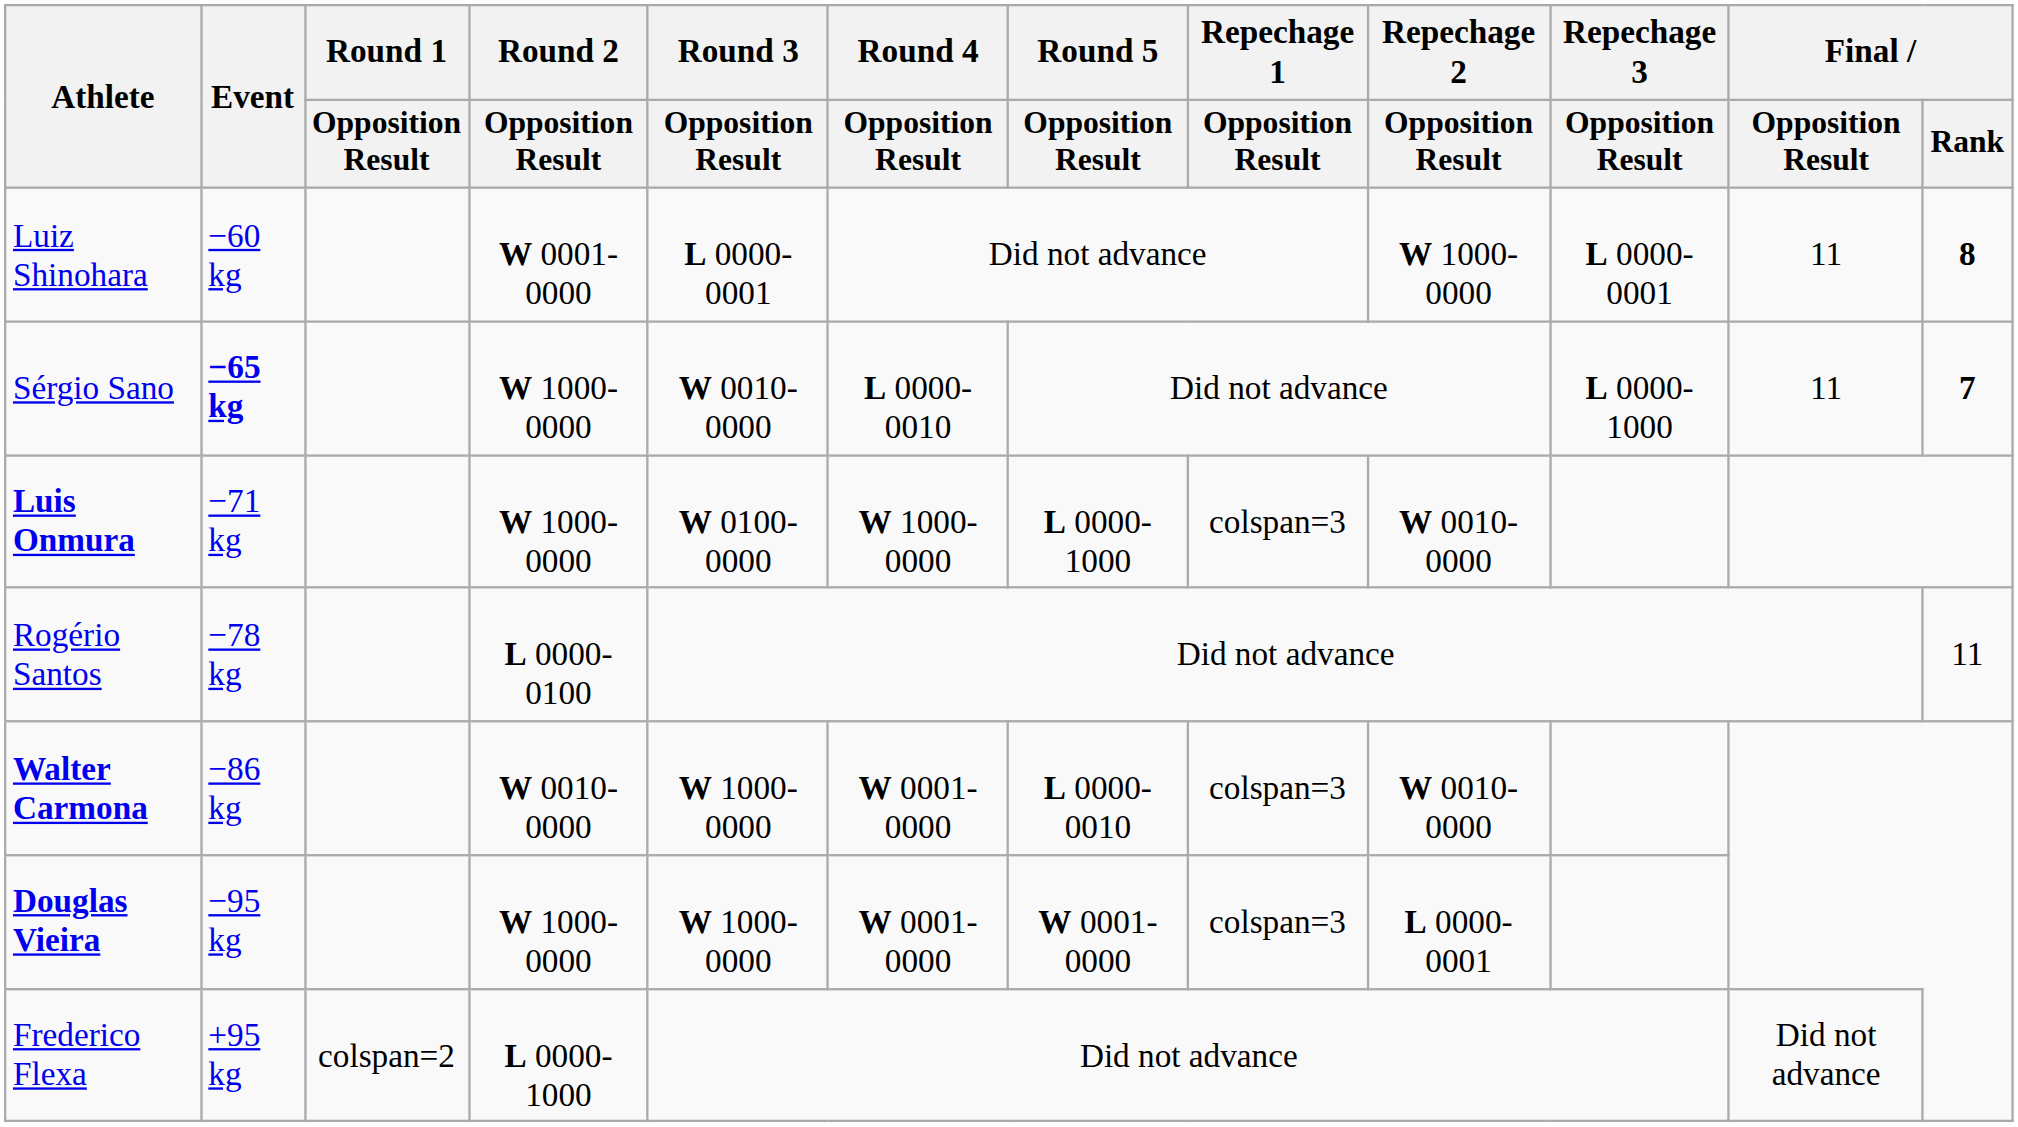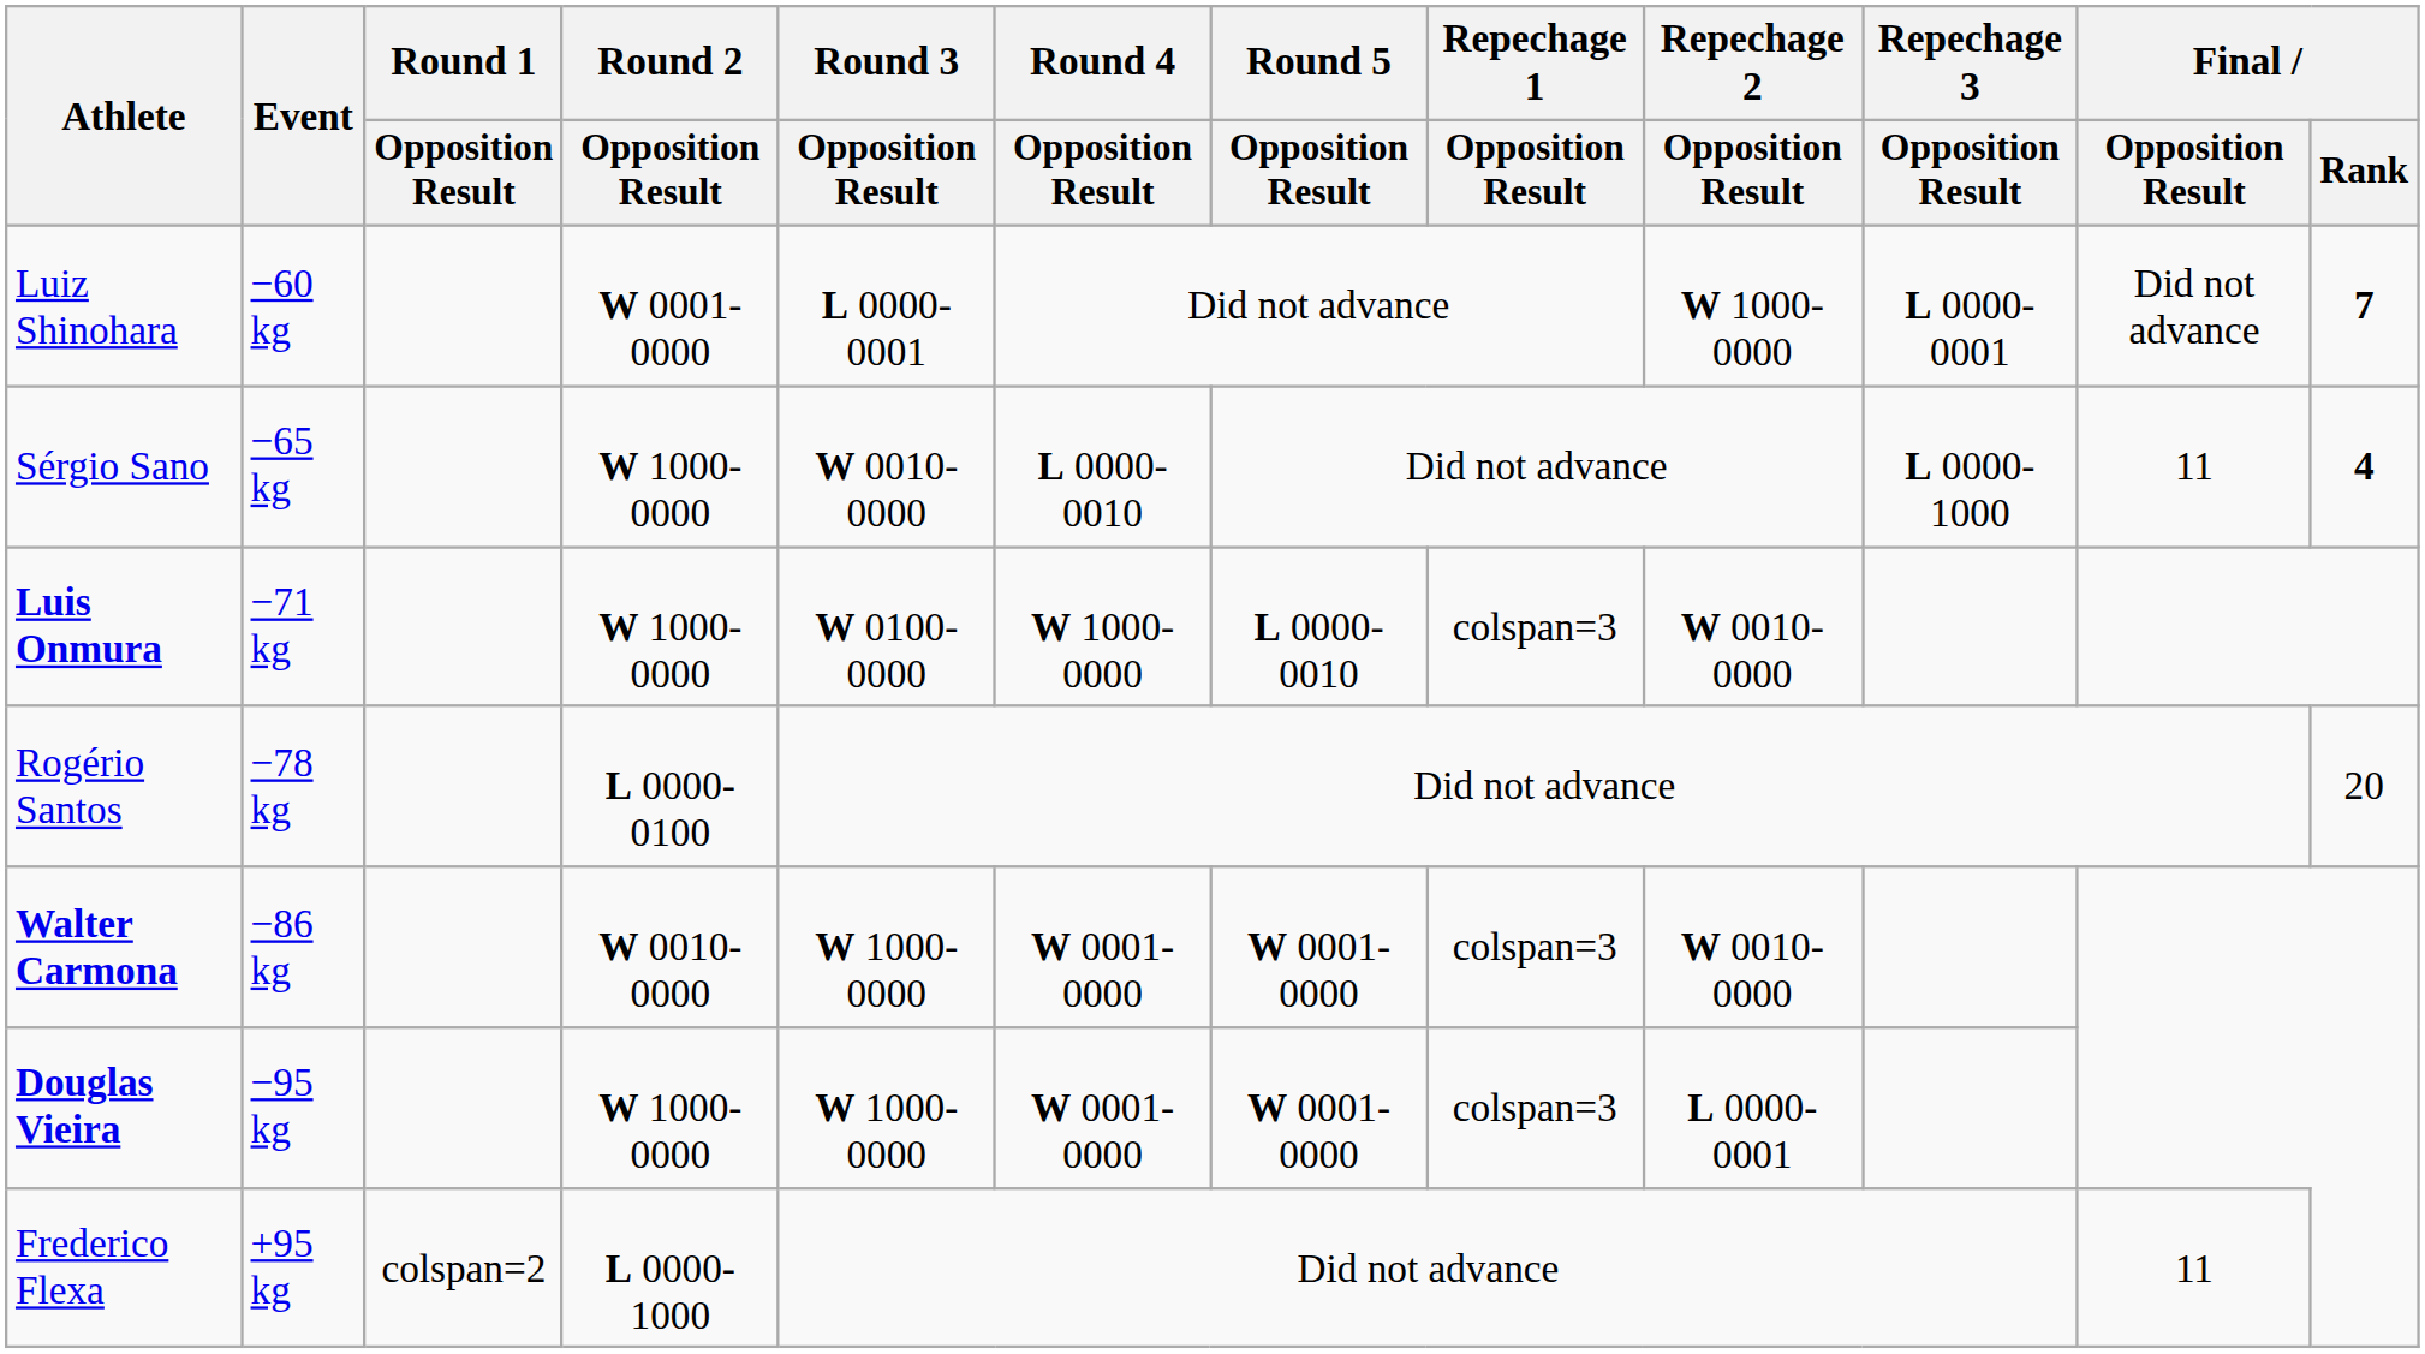Luiz Shinohara | Final / Opposition Result: 11 -> Did not advance
Luiz Shinohara | Final / Rank: 8 -> 7
Sérgio Sano | Event: bold -> normal
Sérgio Sano | Final / Rank: 7 -> 4
Luis Onmura | Round 5 / Opposition Result: L 0000-1000 -> L 0000-0010
Rogério Santos | Final / Rank: 11 -> 20
Walter Carmona | Round 5 / Opposition Result: L 0000-0010 -> W 0001-0000
Frederico Flexa | Final / Opposition Result: Did not advance -> 11
